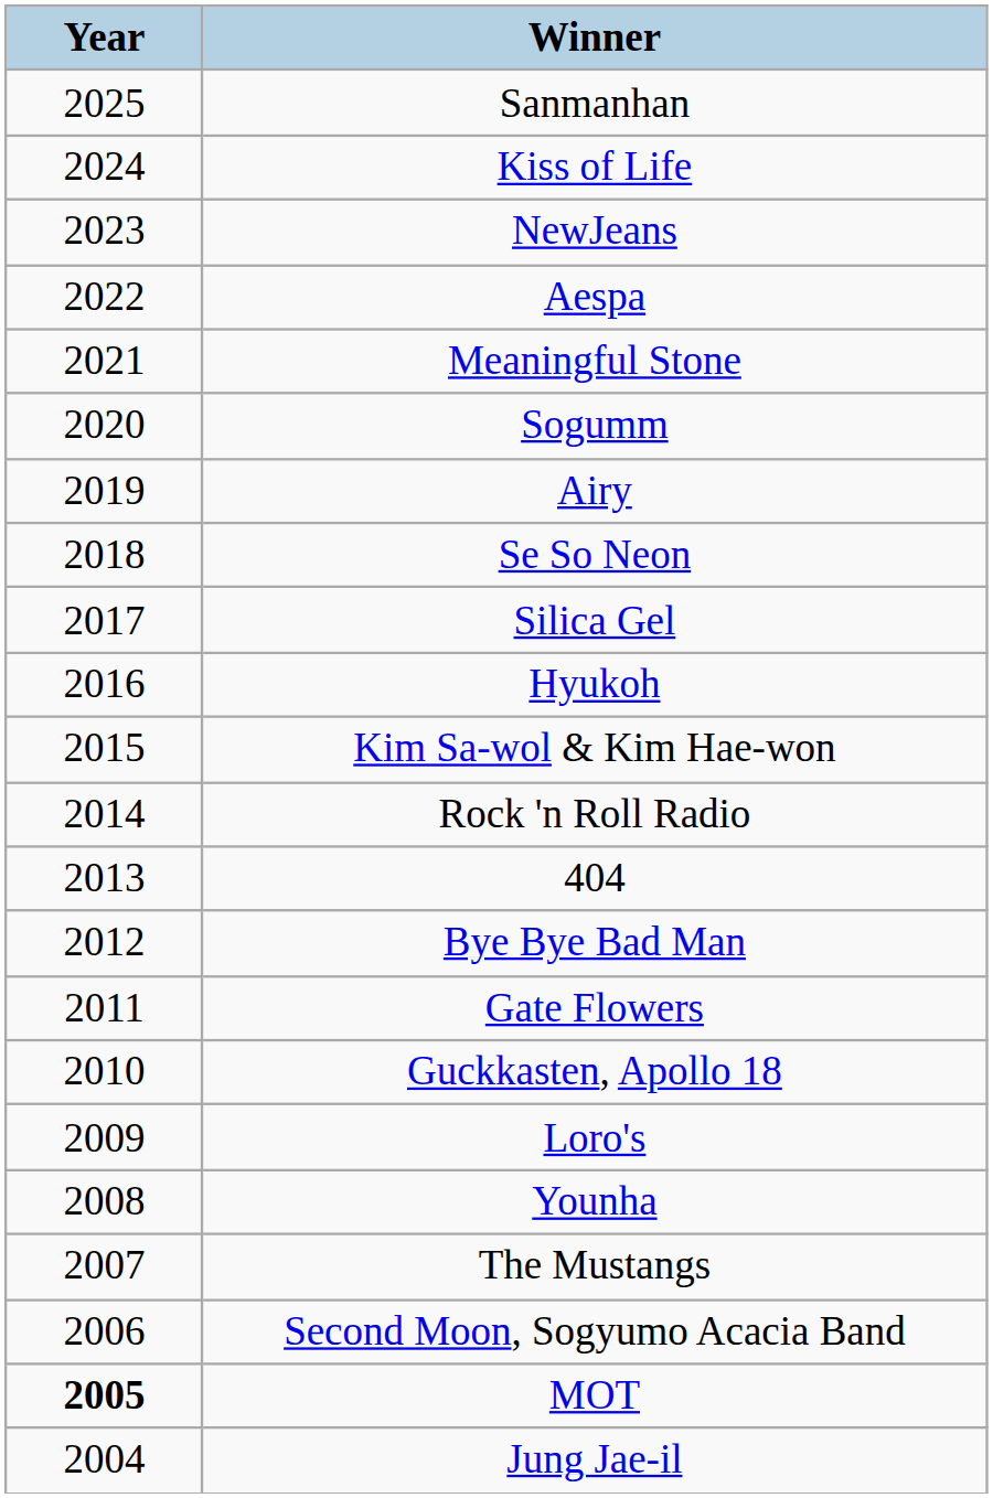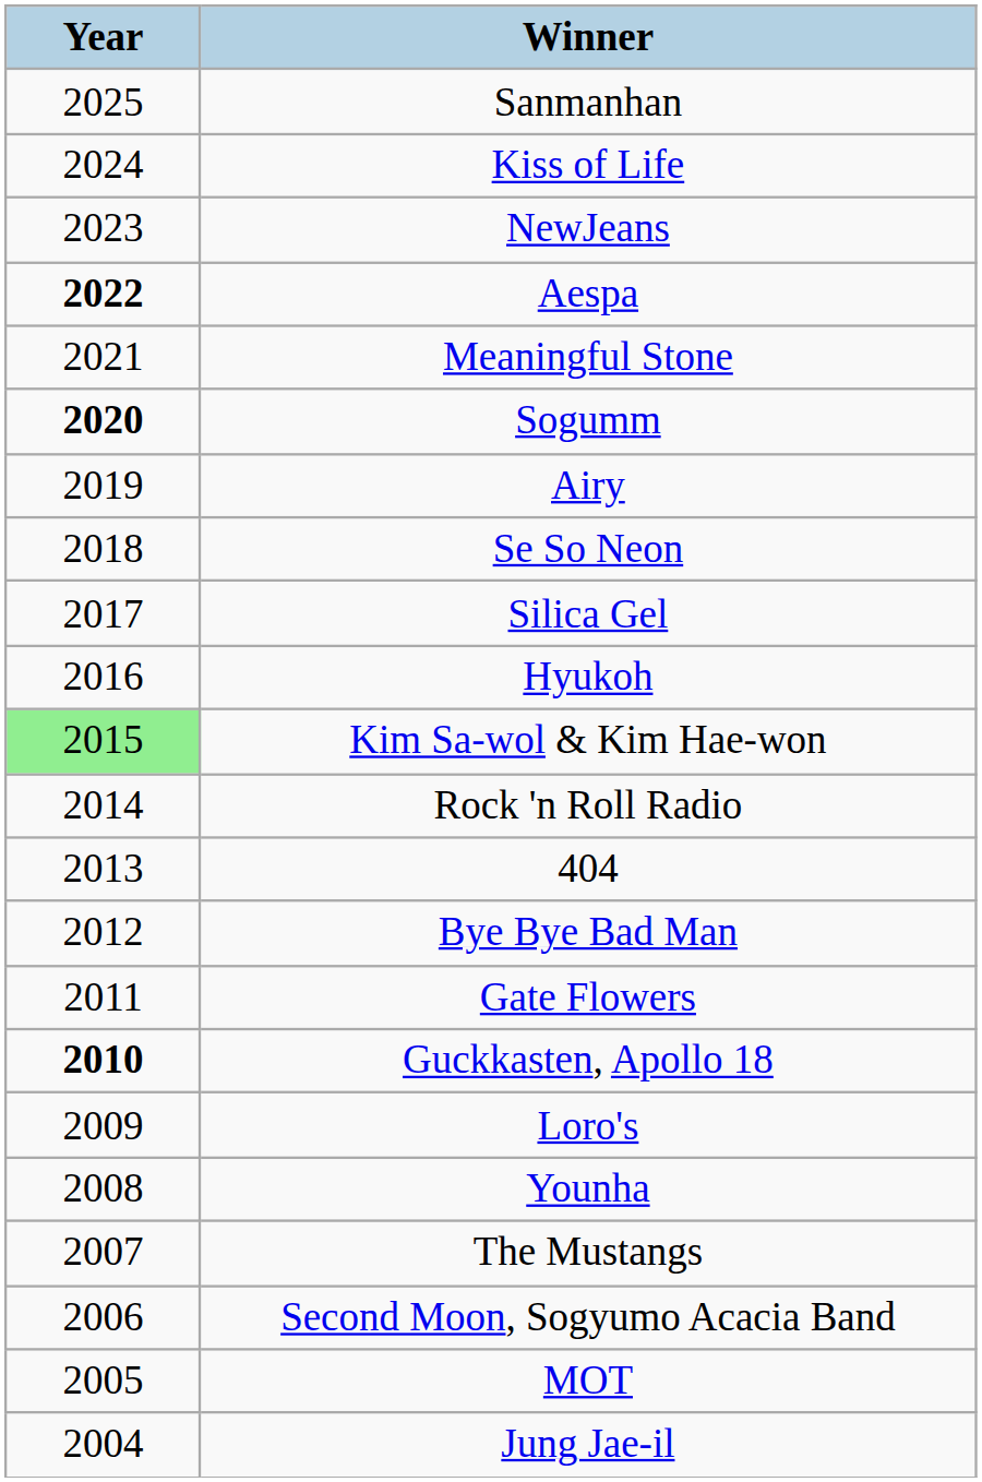Aespa | Year: normal -> bold
Sogumm | Year: normal -> bold
Kim Sa-wol & Kim Hae-won | Year: no background -> lightgreen background
Guckkasten, Apollo 18 | Year: normal -> bold
MOT | Year: bold -> normal
